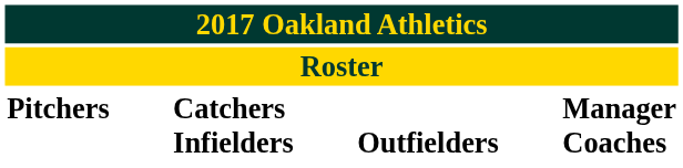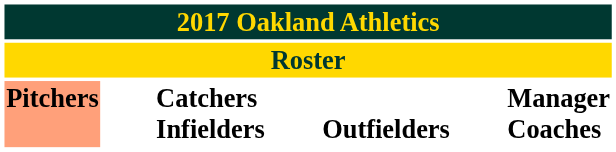Pitchers | column 1: no background -> lightsalmon background
